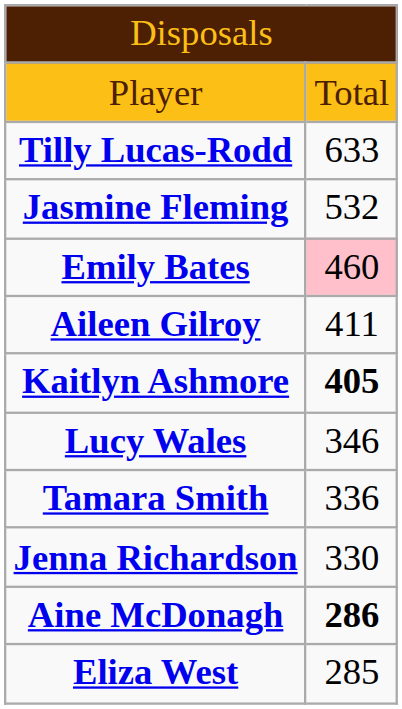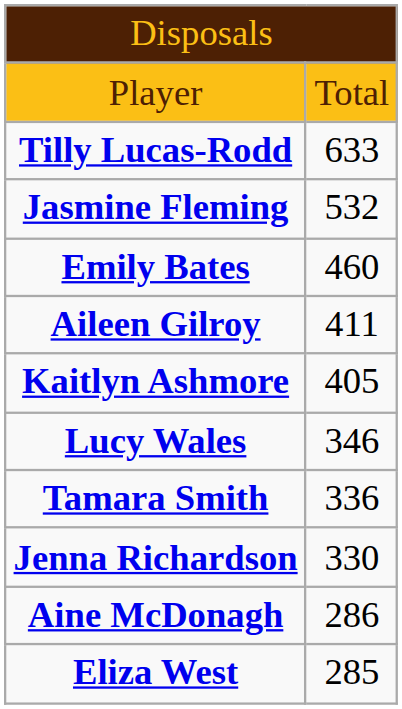Emily Bates | column 2: pink background -> no background
Kaitlyn Ashmore | column 2: bold -> normal
Aine McDonagh | column 2: bold -> normal
